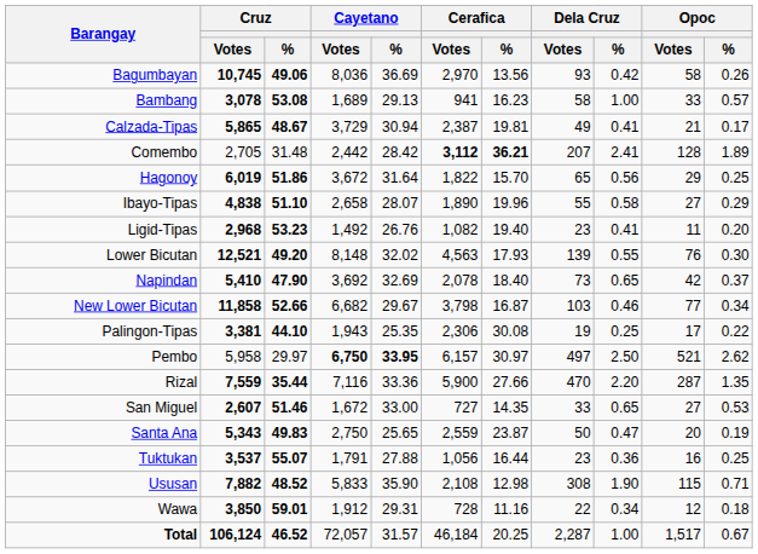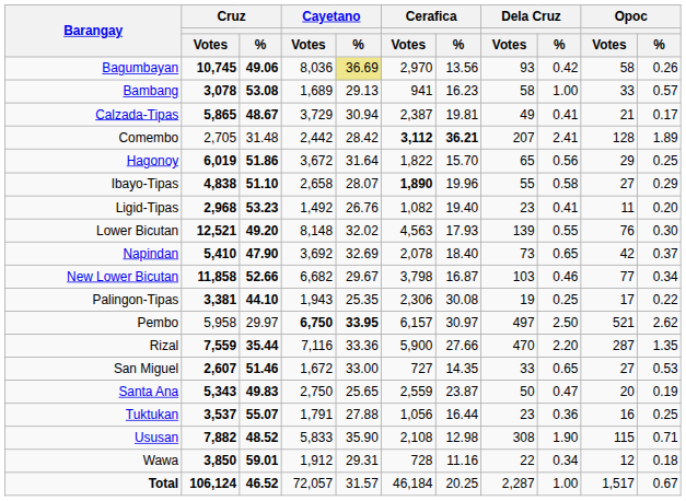Bagumbayan | Cayetano / %: no background -> khaki background
Ibayo-Tipas | Cerafica / Votes: normal -> bold
